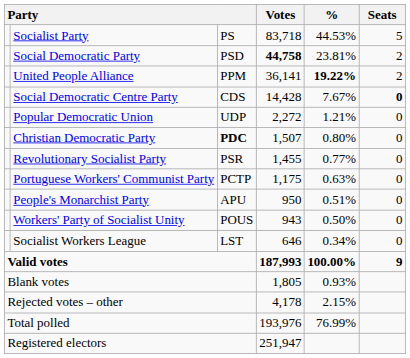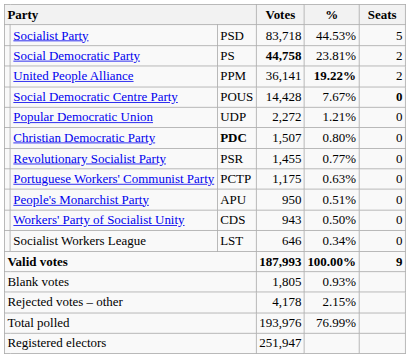Socialist Party | column 3: PS -> PSD
Social Democratic Party | column 3: PSD -> PS
Social Democratic Centre Party | column 3: CDS -> POUS
Workers' Party of Socialist Unity | column 3: POUS -> CDS
